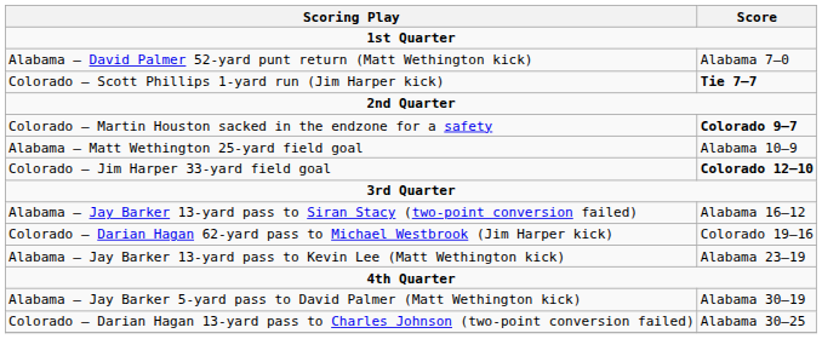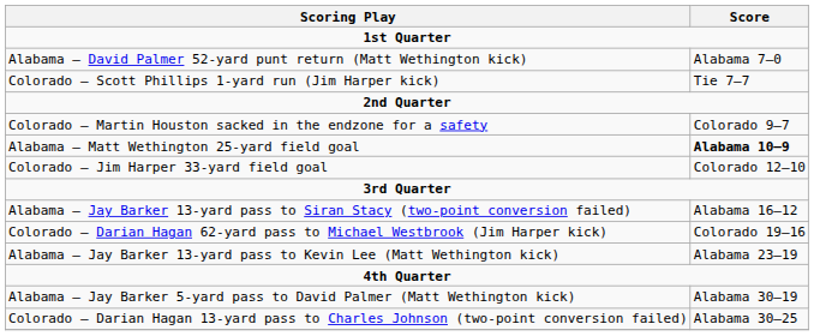Colorado – Scott Phillips 1-yard run (Jim Harper kick) | Score: bold -> normal
Colorado – Martin Houston sacked in the endzone for a safety | Score: bold -> normal
Alabama – Matt Wethington 25-yard field goal | Score: normal -> bold
Colorado – Jim Harper 33-yard field goal | Score: bold -> normal
